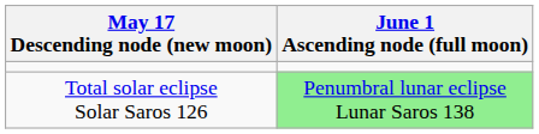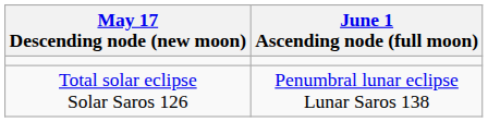row 3 | June 1 Ascending node (full moon): lightgreen background -> no background
